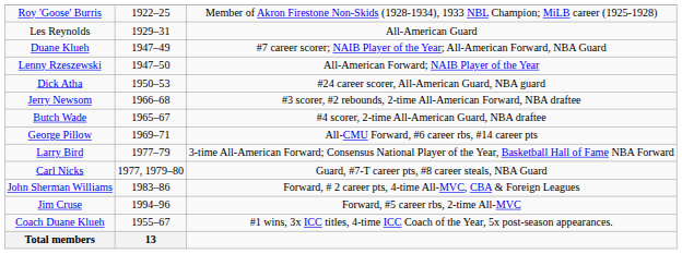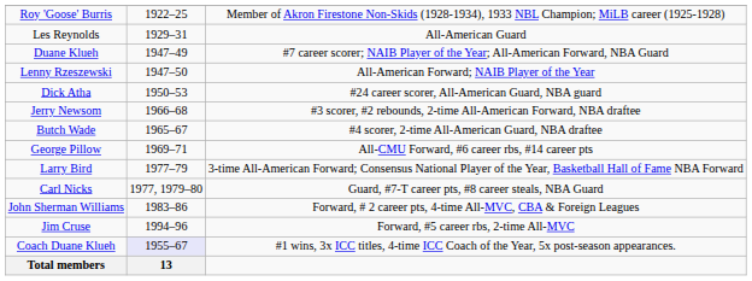Coach Duane Klueh | column 2: no background -> lavender background
